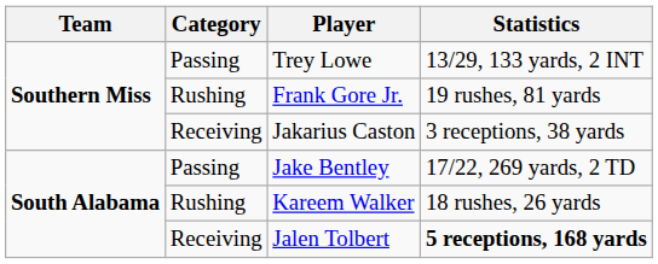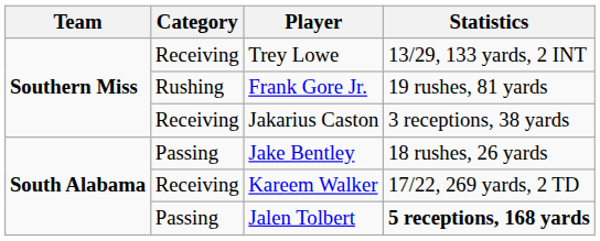Trey Lowe | Category: Passing -> Receiving
Jake Bentley | Statistics: 17/22, 269 yards, 2 TD -> 18 rushes, 26 yards
Kareem Walker | Category: Rushing -> Receiving
Kareem Walker | Statistics: 18 rushes, 26 yards -> 17/22, 269 yards, 2 TD
Jalen Tolbert | Category: Receiving -> Passing
